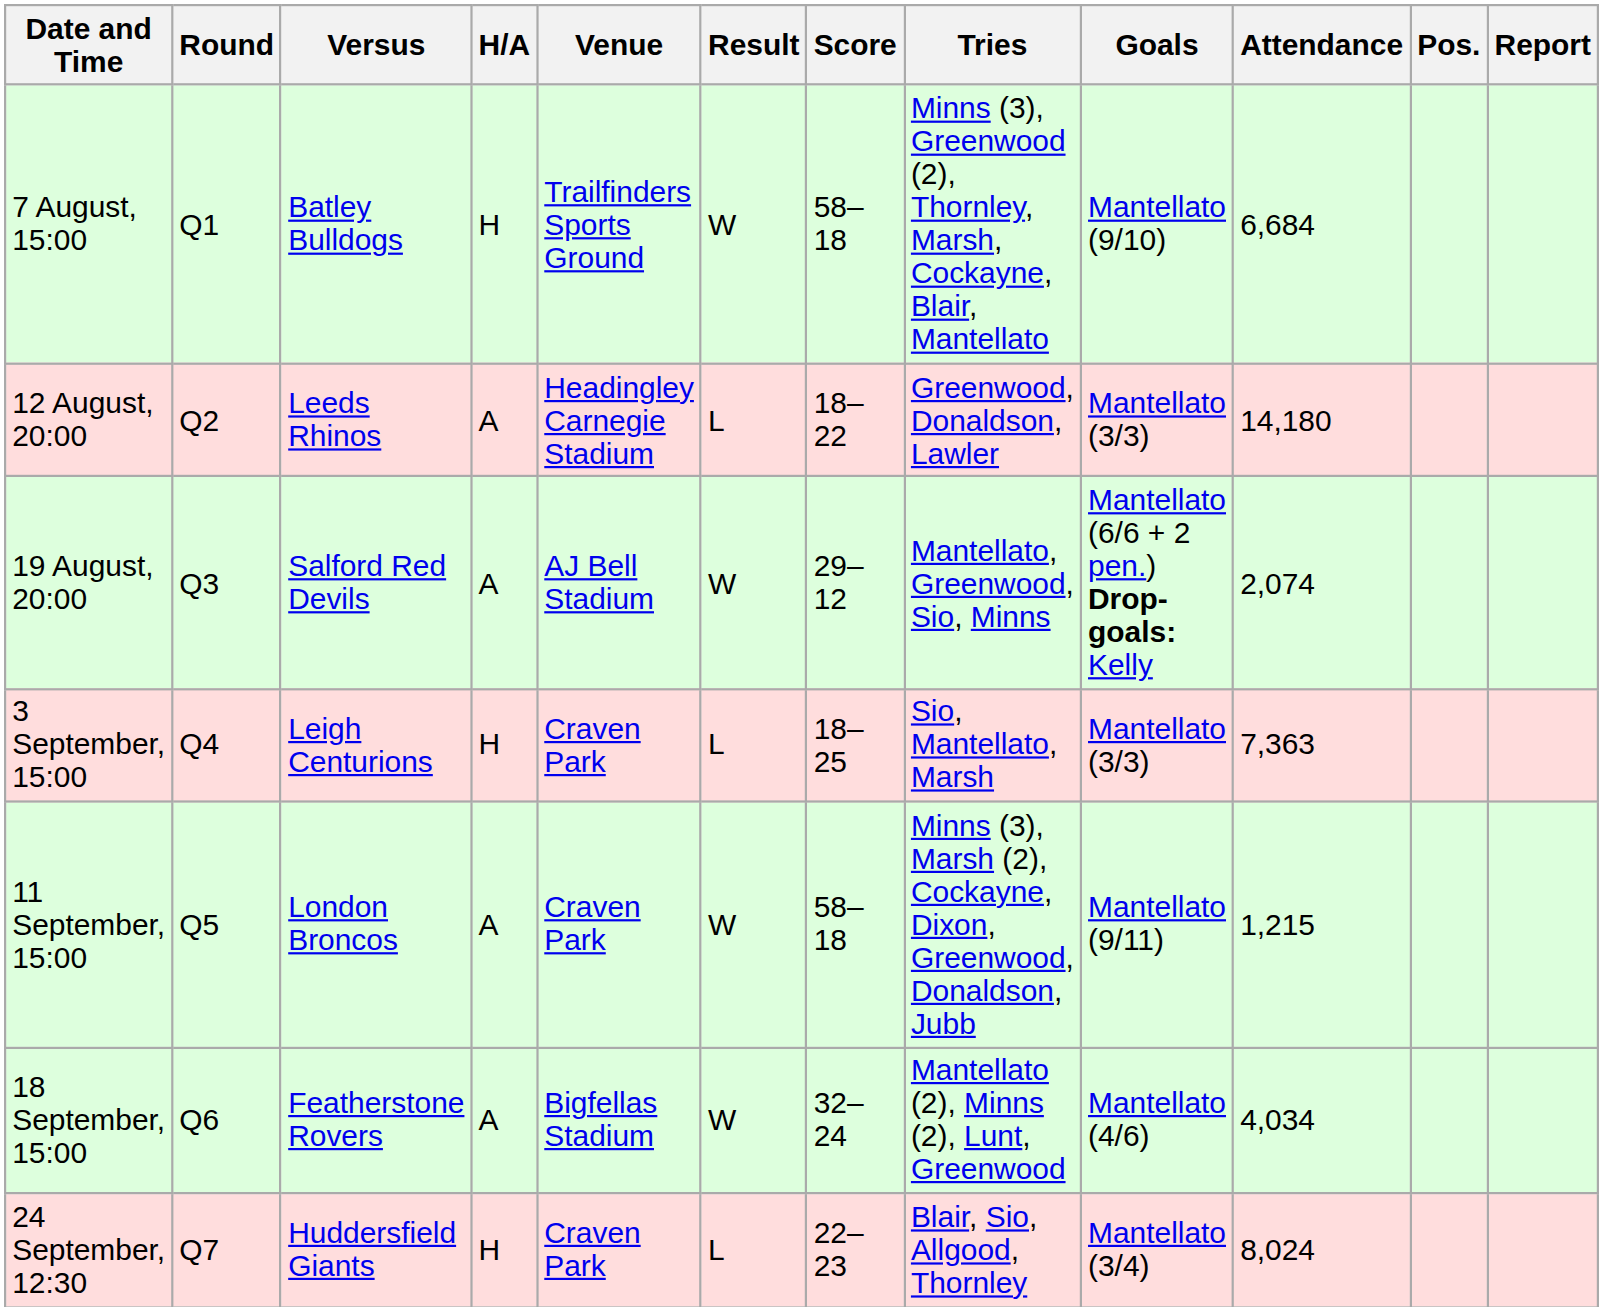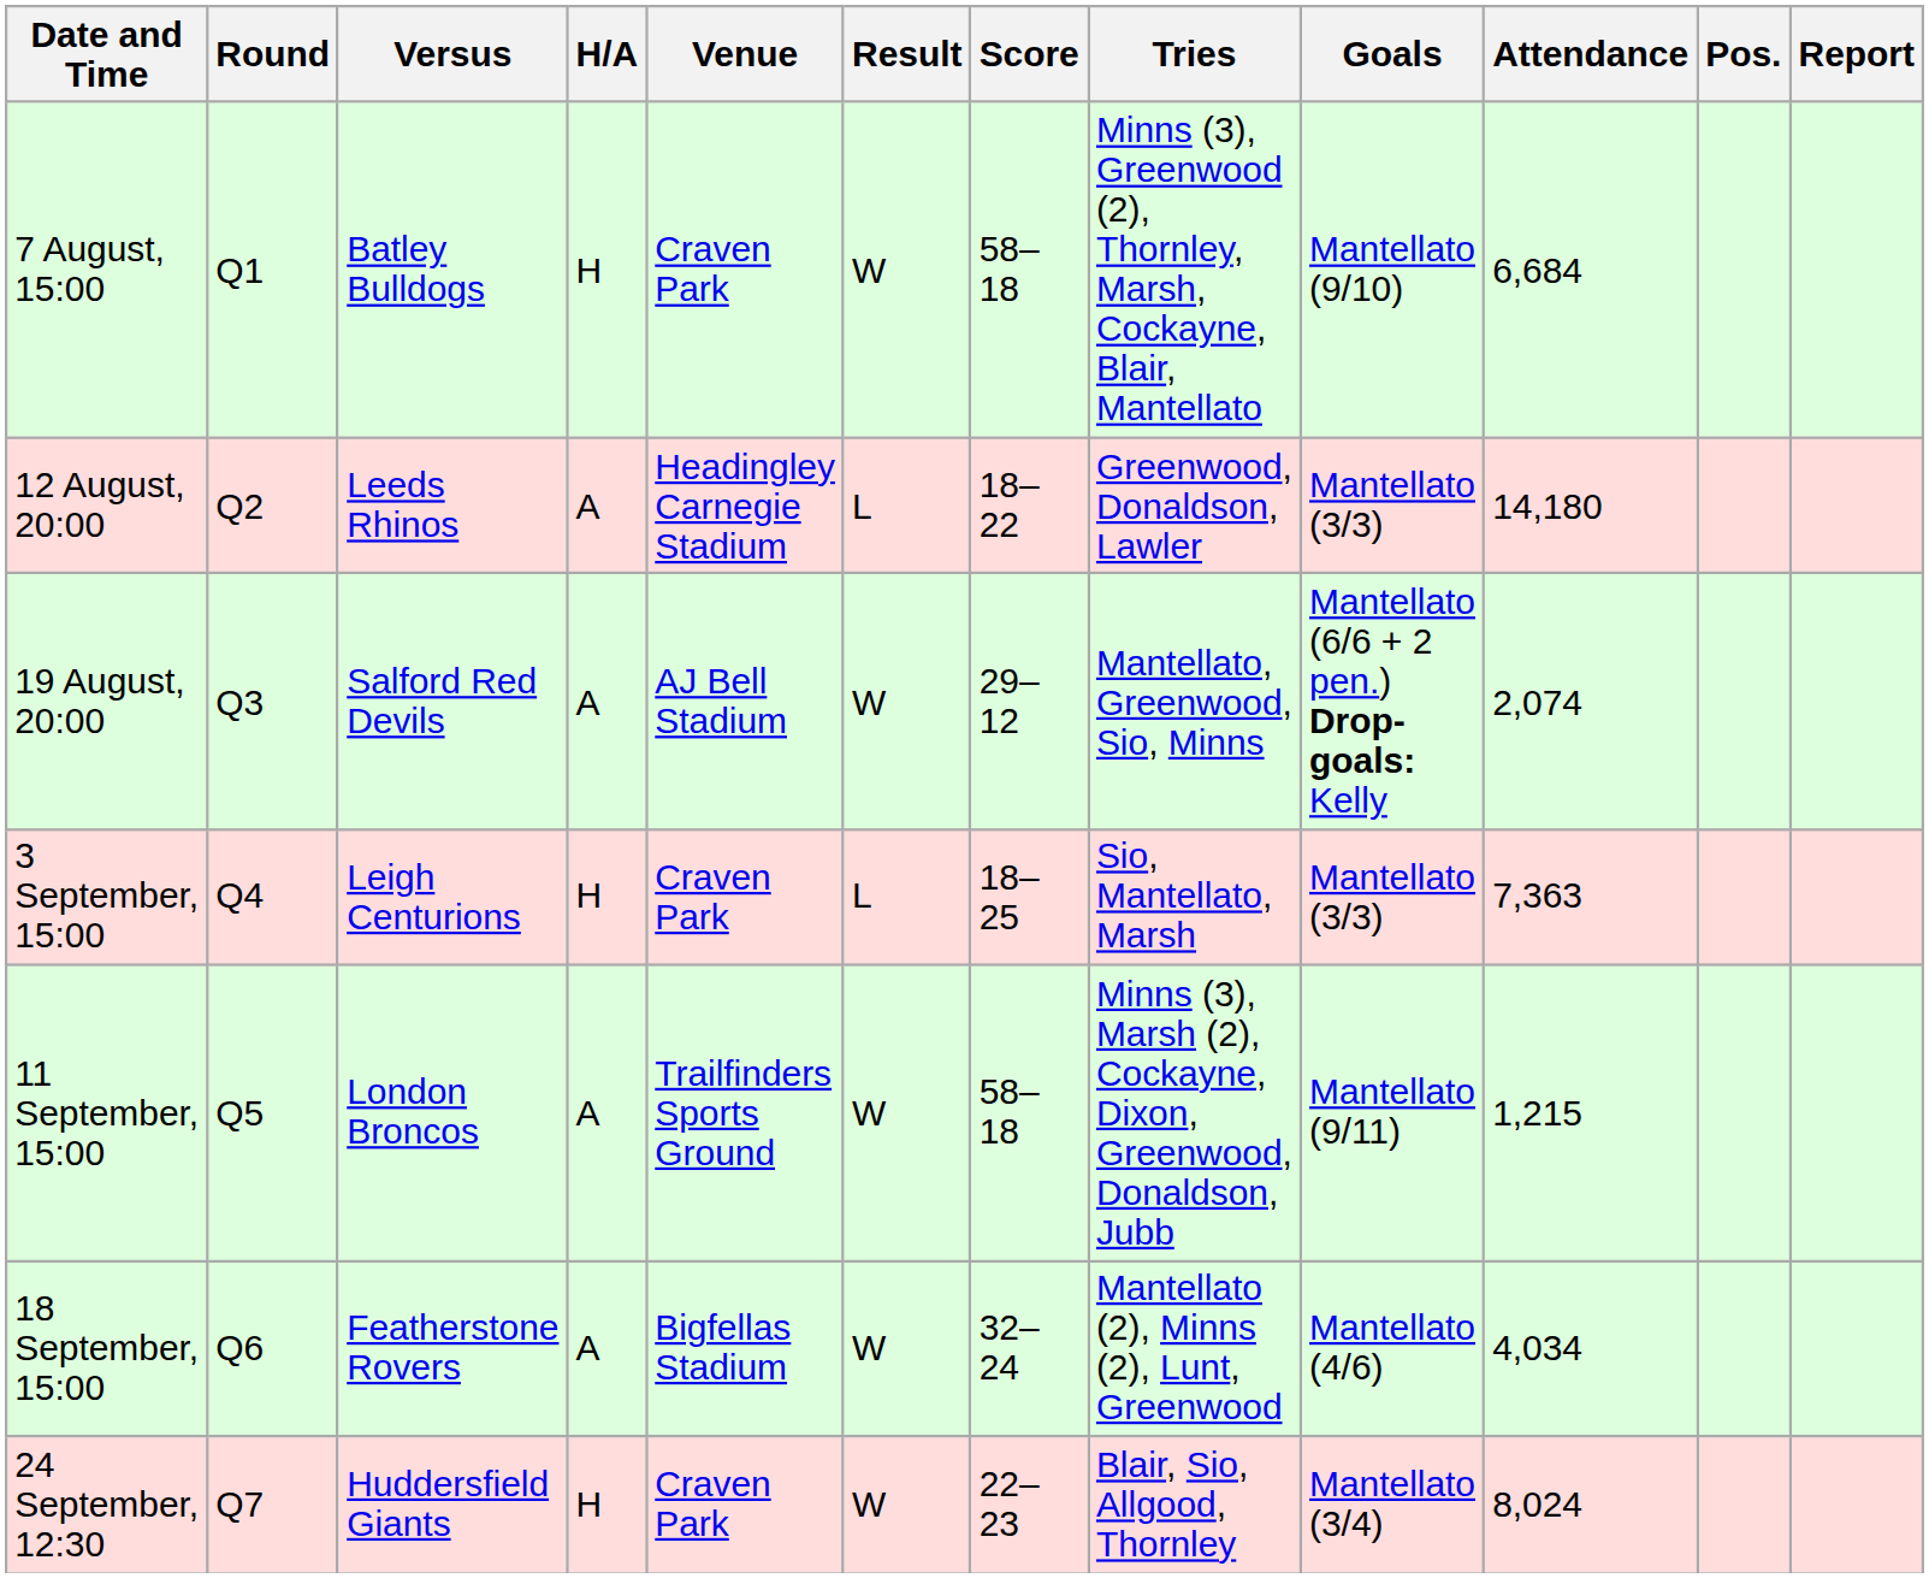7 August, 15:00 | Venue: Trailfinders Sports Ground -> Craven Park
11 September, 15:00 | Venue: Craven Park -> Trailfinders Sports Ground
24 September, 12:30 | Result: L -> W
